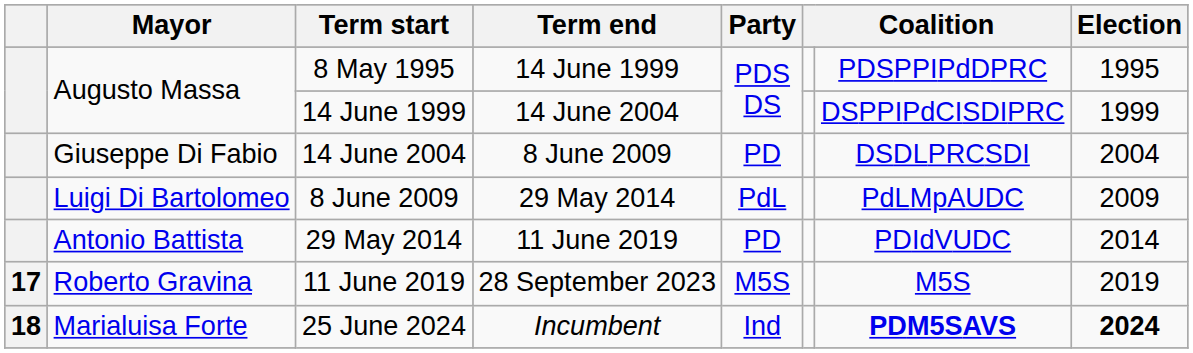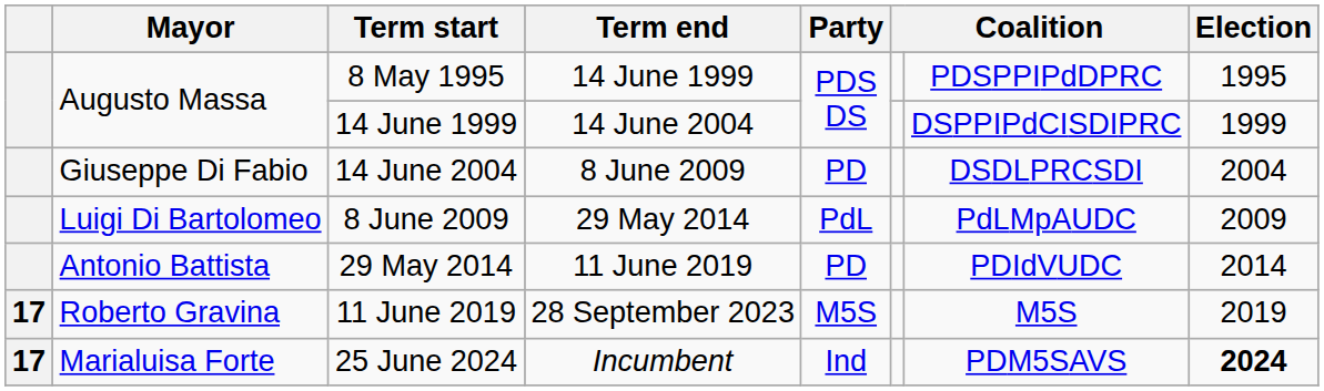25 June 2024 | column 1: 18 -> 17
25 June 2024 | column 7: bold -> normal
